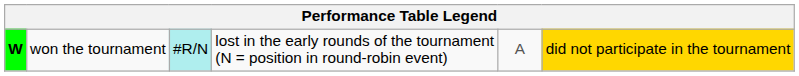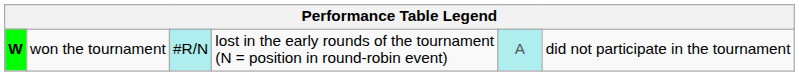won the tournament | column 5: no background -> paleturquoise background
won the tournament | column 6: gold background -> no background
